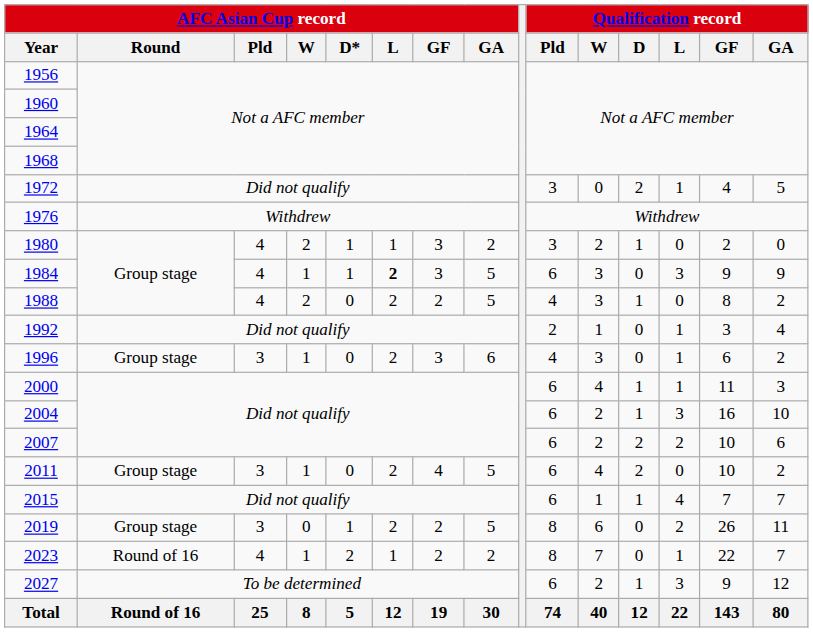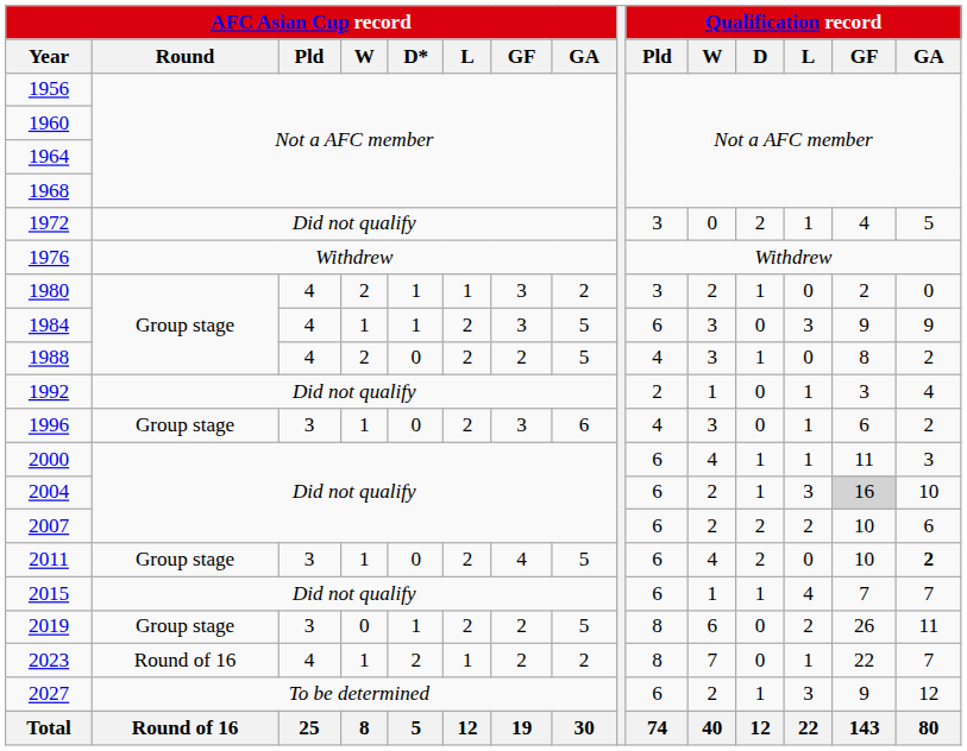1984 | AFC Asian Cup record / L: bold -> normal
2004 | Qualification record / GF: no background -> lightgrey background
2011 | Qualification record / GA: normal -> bold
